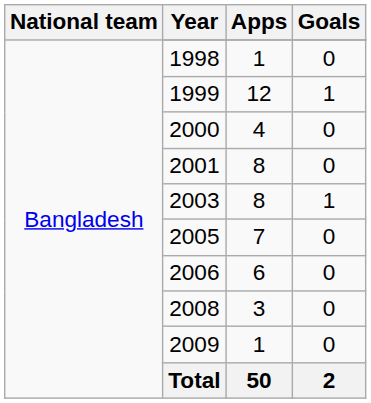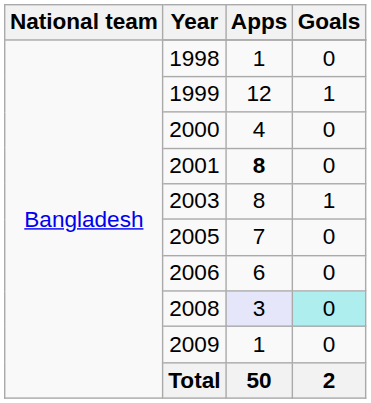2001 | Apps: normal -> bold
2008 | Apps: no background -> lavender background
2008 | Goals: no background -> paleturquoise background
